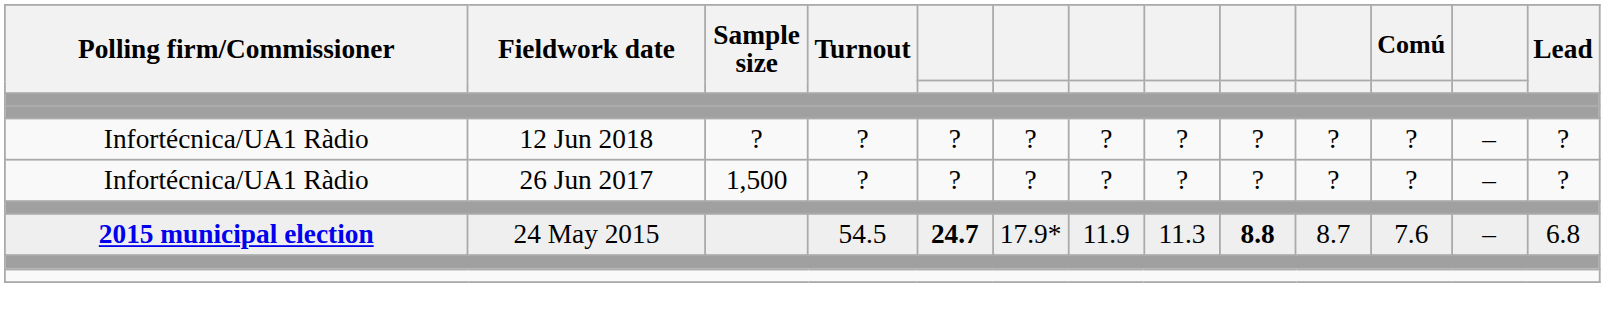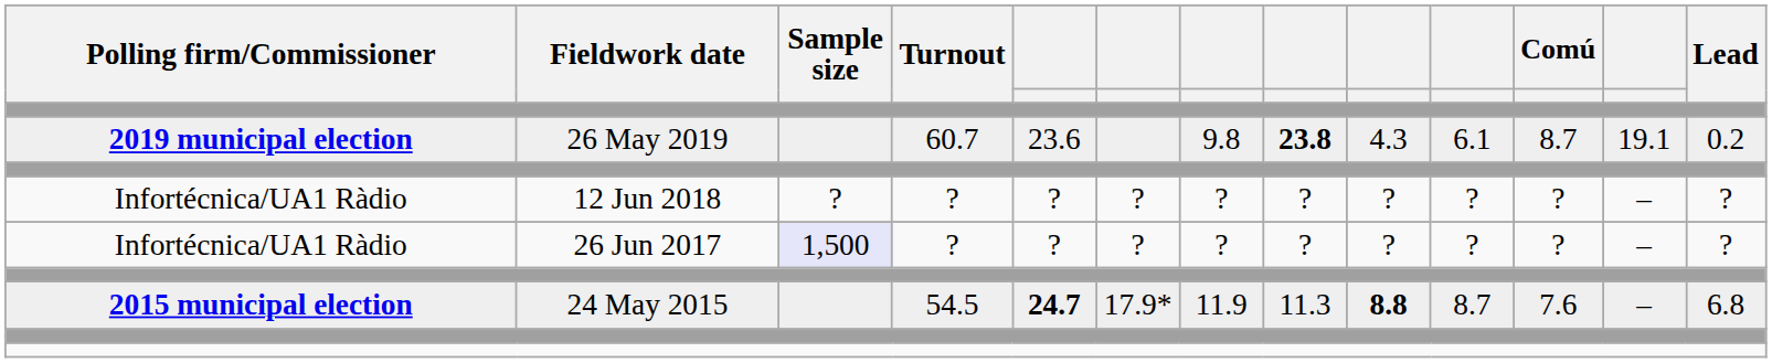+ row: 2019 municipal election | 26 May 2019 | 60.7 | 23.6 | 9.8 | 23.8 | 4.3 | 6.1 | 8.7 | 19.1 | 0.2
26 Jun 2017 | Sample size: no background -> lavender background
